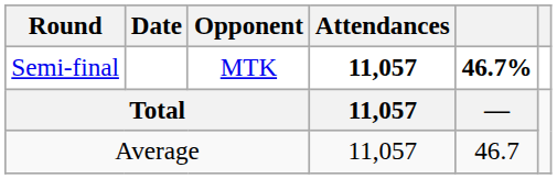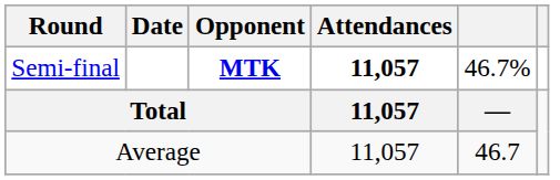Semi-final | Opponent: normal -> bold
Semi-final | column 5: bold -> normal
